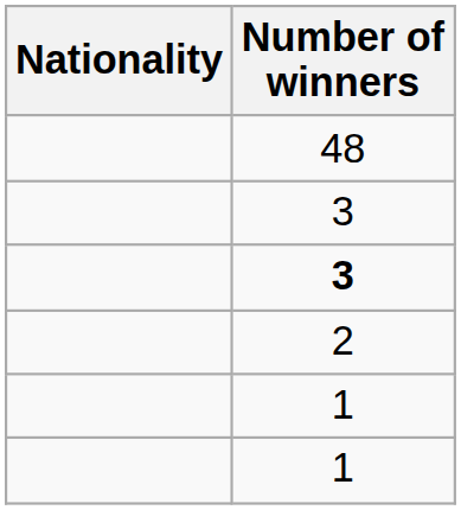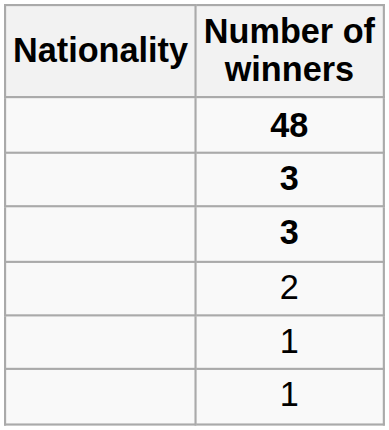row 2 | Number of winners: normal -> bold
row 3 | Number of winners: normal -> bold
